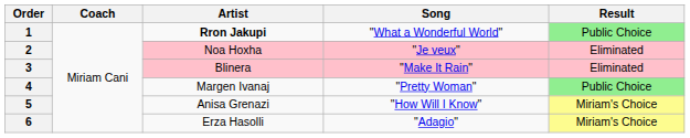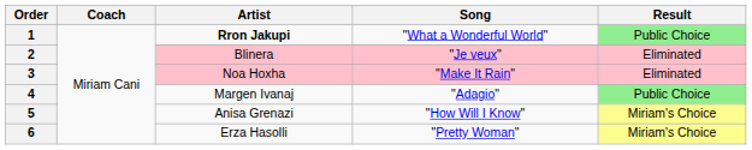2 | Artist: Noa Hoxha -> Blinera
3 | Artist: Blinera -> Noa Hoxha
4 | Song: "Pretty Woman" -> "Adagio"
6 | Song: "Adagio" -> "Pretty Woman"
